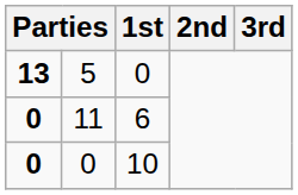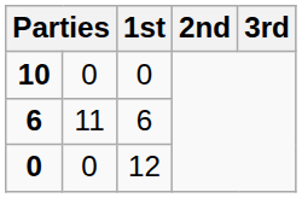row 2 | column 1: 13 -> 10
row 2 | column 2: 5 -> 0
row 3 | column 1: 0 -> 6
row 4 | 1st: 10 -> 12
